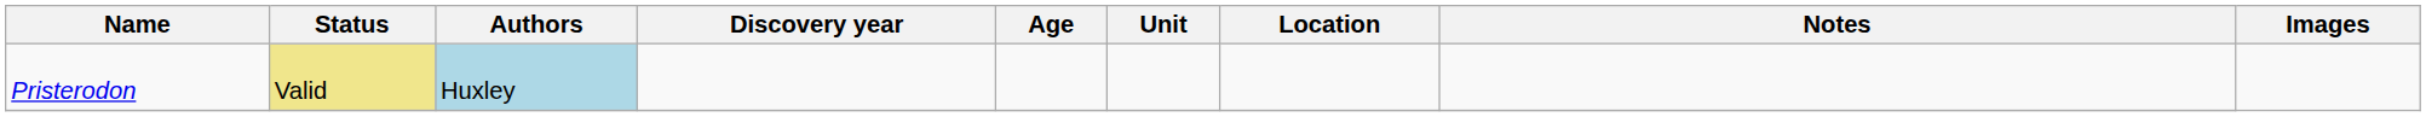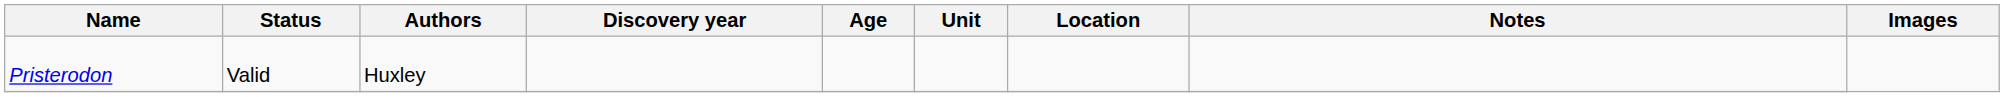Pristerodon | Status: khaki background -> no background
Pristerodon | Authors: lightblue background -> no background
